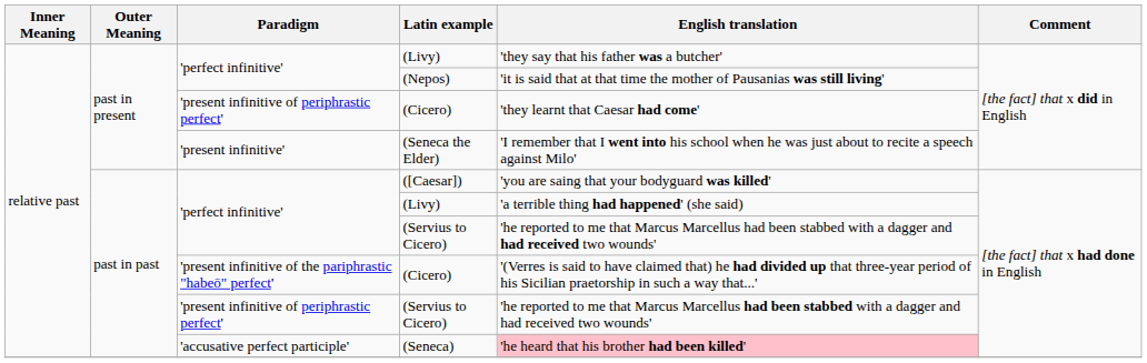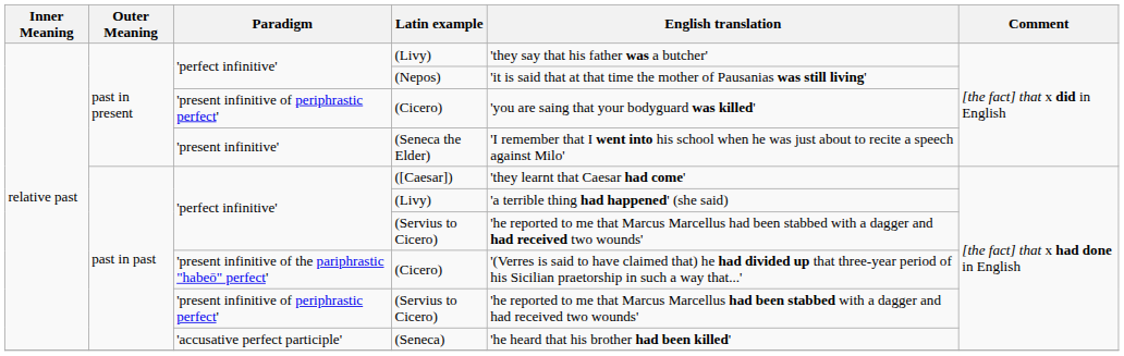'present infinitive of periphrastic perfect' / (Cicero) | English translation: 'they learnt that Caesar had come' -> 'you are saing that your bodyguard was killed'
([Caesar]) | English translation: 'you are saing that your bodyguard was killed' -> 'they learnt that Caesar had come'
(Seneca) | English translation: pink background -> no background
